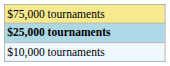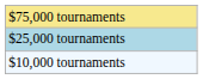row 2 | column 1: bold -> normal
